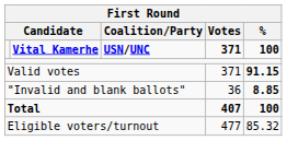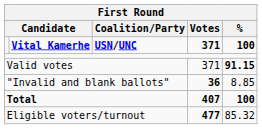"Invalid and blank ballots" | First Round / Votes: normal -> bold
"Invalid and blank ballots" | First Round / %: bold -> normal
Eligible voters/turnout | First Round / Votes: normal -> bold
